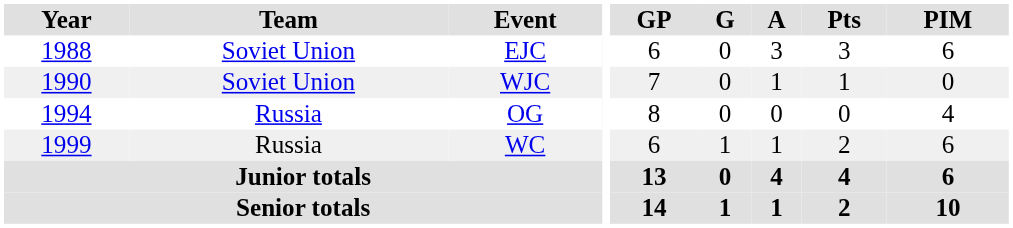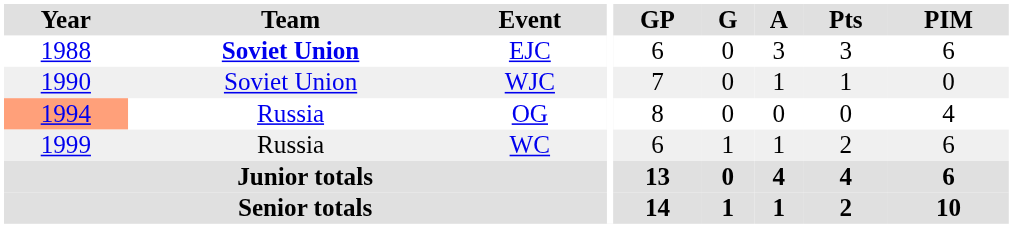EJC | Team: normal -> bold
OG | Year: no background -> lightsalmon background
